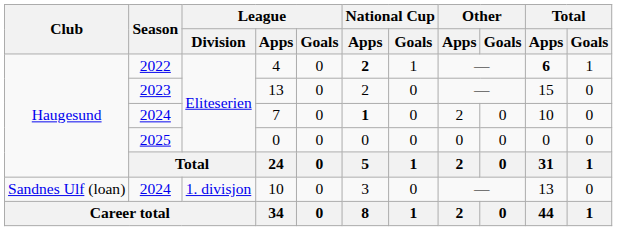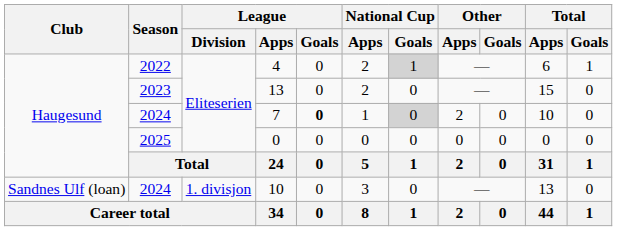4 | National Cup / Apps: bold -> normal
4 | National Cup / Goals: no background -> lightgrey background
4 | Total / Apps: bold -> normal
7 | League / Goals: normal -> bold
7 | National Cup / Apps: bold -> normal
7 | National Cup / Goals: no background -> lightgrey background
